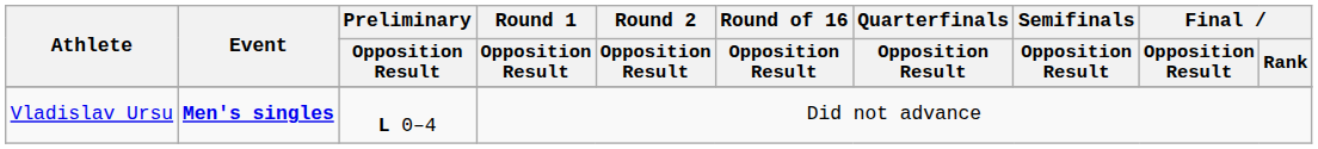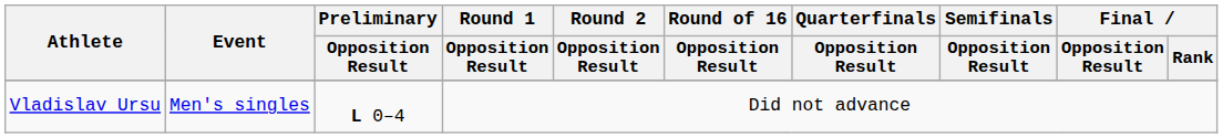Vladislav Ursu | Event: bold -> normal
